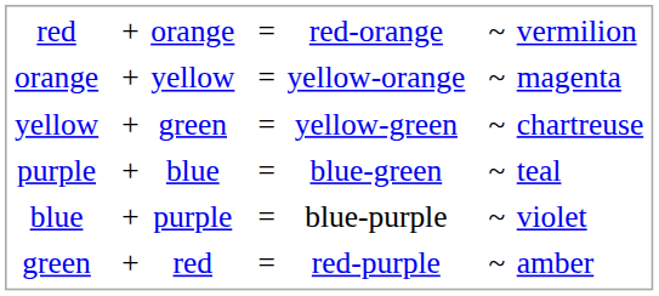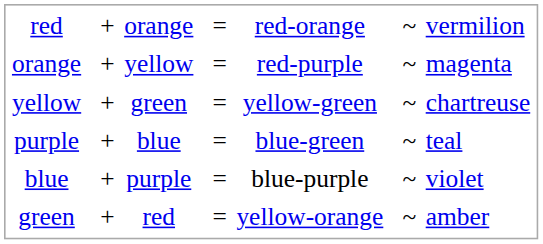row 2 | column 5: yellow-orange -> red-purple
row 6 | column 5: red-purple -> yellow-orange
